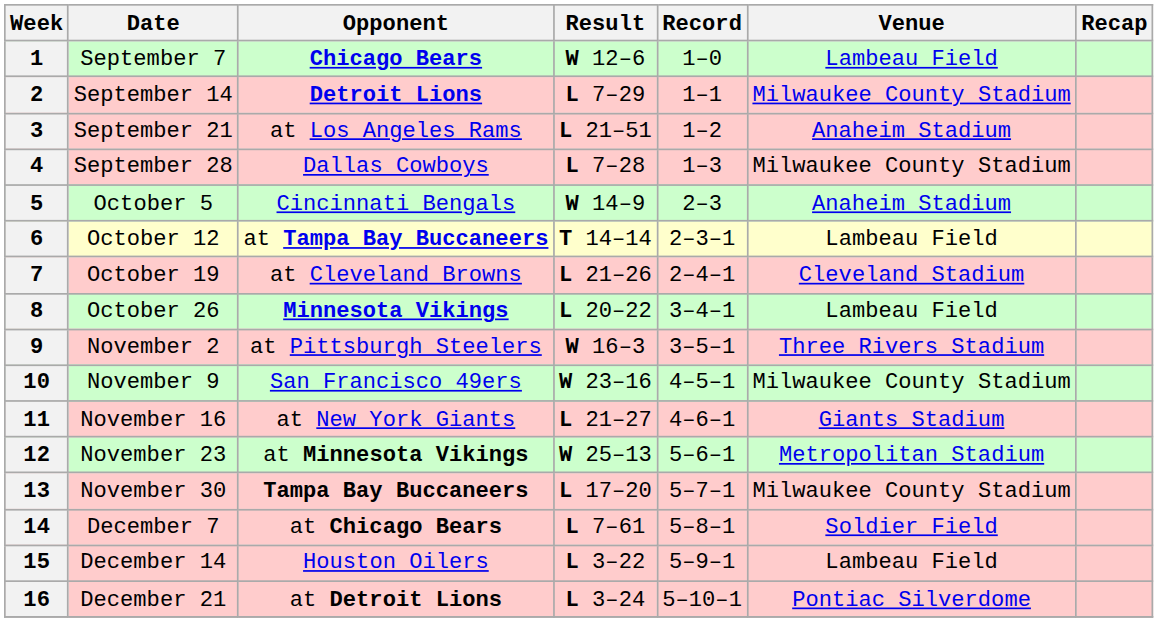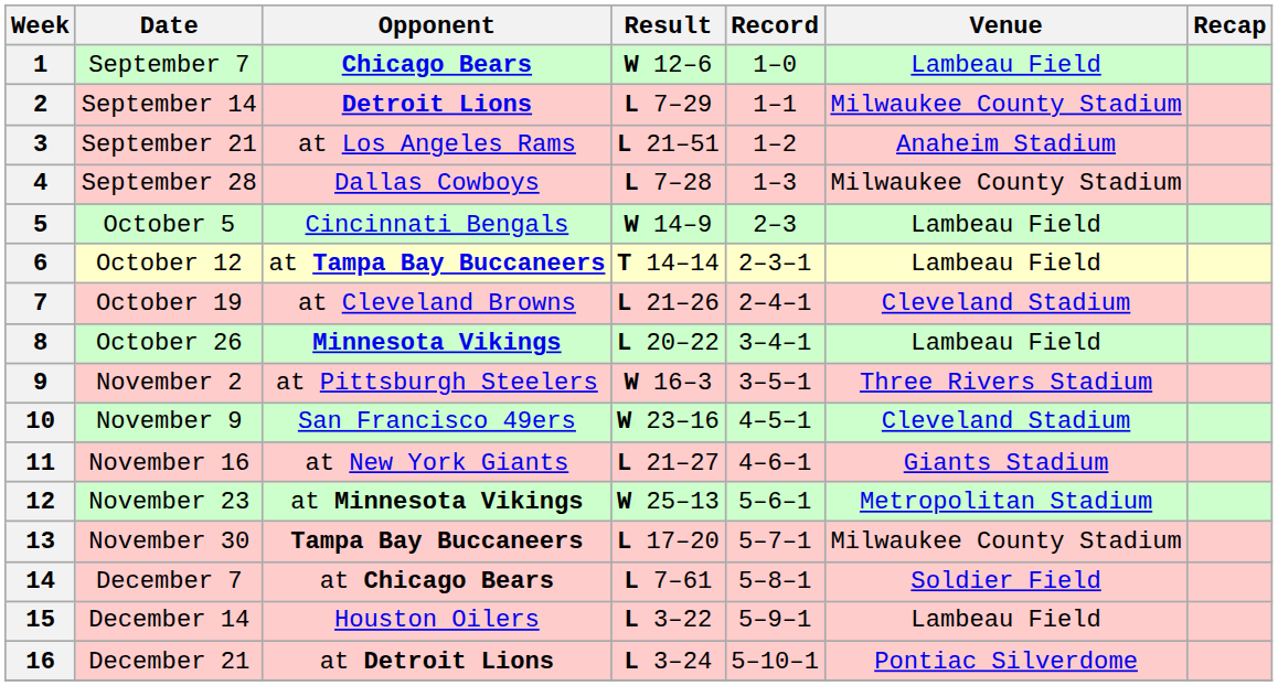5 | Venue: Anaheim Stadium -> Lambeau Field
10 | Venue: Milwaukee County Stadium -> Cleveland Stadium
